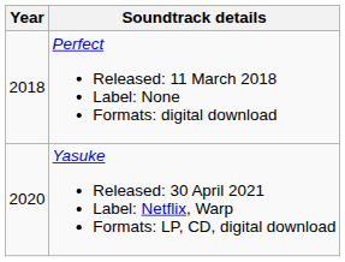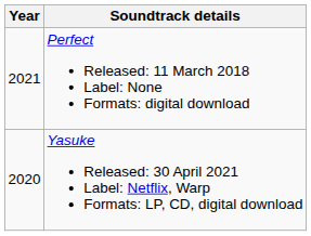row 2 | Year: 2018 -> 2021
